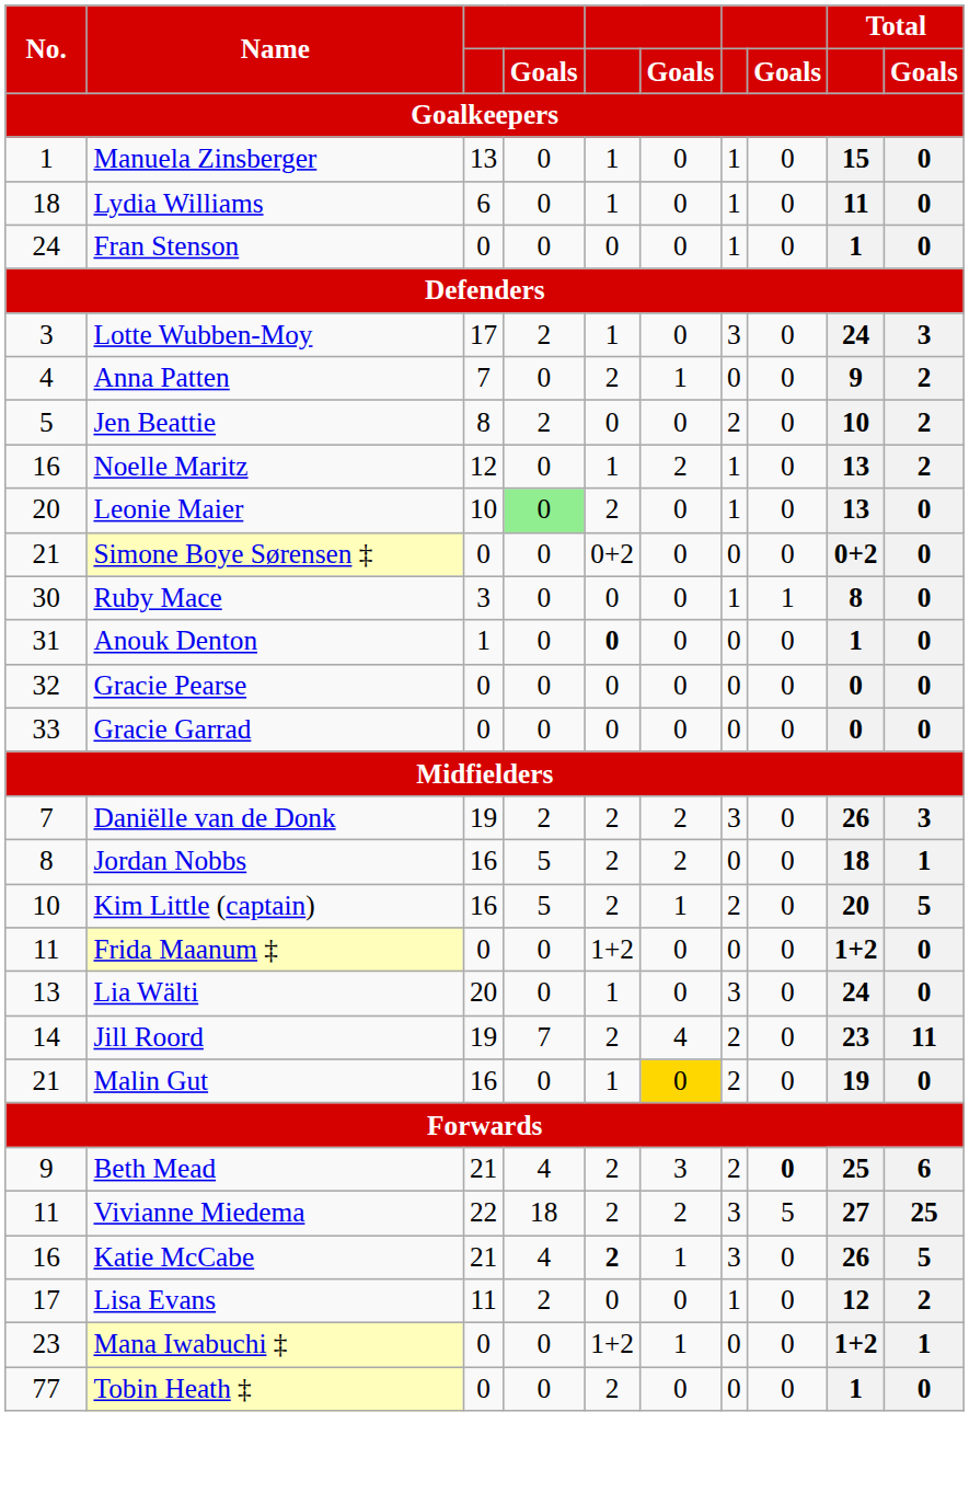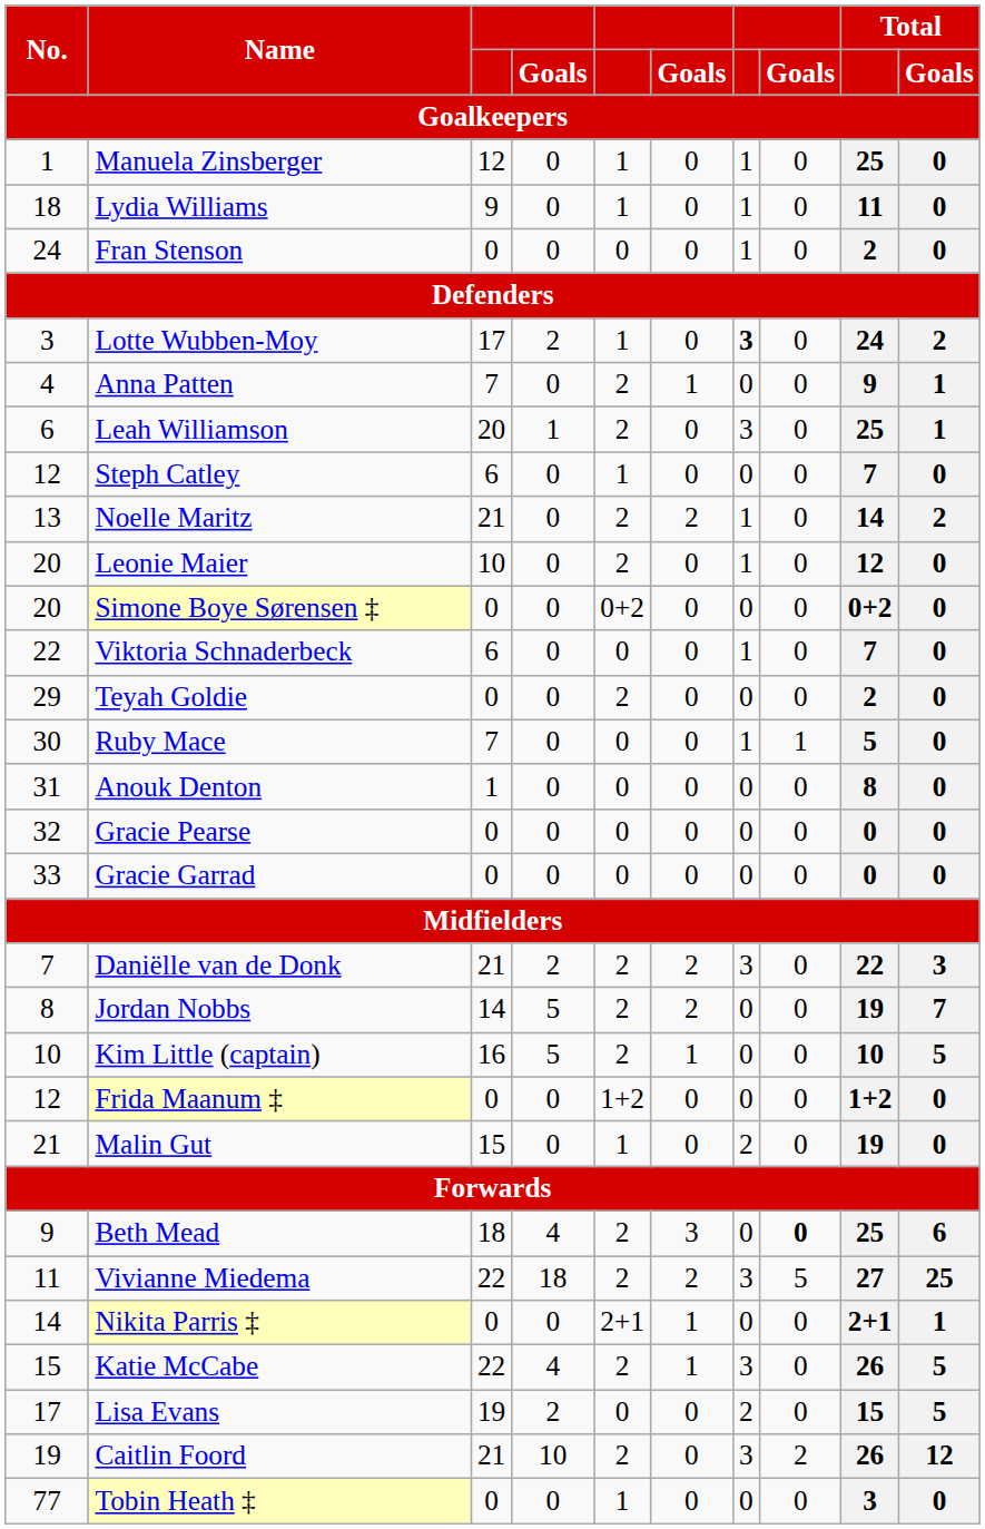Manuela Zinsberger | column 3: 13 -> 12
Manuela Zinsberger | Total: 15 -> 25
Lydia Williams | column 3: 6 -> 9
Fran Stenson | Total: 1 -> 2
Lotte Wubben-Moy | column 7: normal -> bold
Lotte Wubben-Moy | Total / Goals: 3 -> 2
Anna Patten | Total / Goals: 2 -> 1
- row: 5 | Jen Beattie | 8 | 2 | 0 | 0 | 2 | 0 | 10 | 2
+ row: 6 | Leah Williamson | 20 | 1 | 2 | 0 | 3 | 0 | 25 | 1
+ row: 12 | Steph Catley | 6 | 0 | 1 | 0 | 0 | 0 | 7 | 0
Noelle Maritz | No.: 16 -> 13
Noelle Maritz | column 3: 12 -> 21
Noelle Maritz | column 5: 1 -> 2
Noelle Maritz | Total: 13 -> 14
Leonie Maier | column 4: lightgreen background -> no background
Leonie Maier | Total: 13 -> 12
Simone Boye Sørensen ‡ | No.: 21 -> 20
+ row: 22 | Viktoria Schnaderbeck | 6 | 0 | 0 | 0 | 1 | 0 | 7 | 0
+ row: 29 | Teyah Goldie | 0 | 0 | 2 | 0 | 0 | 0 | 2 | 0
Ruby Mace | column 3: 3 -> 7
Ruby Mace | Total: 8 -> 5
Anouk Denton | column 5: bold -> normal
Anouk Denton | Total: 1 -> 8
Daniëlle van de Donk | column 3: 19 -> 21
Daniëlle van de Donk | Total: 26 -> 22
Jordan Nobbs | column 3: 16 -> 14
Jordan Nobbs | Total: 18 -> 19
Jordan Nobbs | Total / Goals: 1 -> 7
Kim Little (captain) | column 7: 2 -> 0
Kim Little (captain) | Total: 20 -> 10
Frida Maanum ‡ | No.: 11 -> 12
- row: 13 | Lia Wälti | 20 | 0 | 1 | 0 | 3 | 0 | 24 | 0
- row: 14 | Jill Roord | 19 | 7 | 2 | 4 | 2 | 0 | 23 | 11
Malin Gut | column 3: 16 -> 15
Malin Gut | column 6: gold background -> no background
Beth Mead | column 3: 21 -> 18
Beth Mead | column 7: 2 -> 0
+ row: 14 | Nikita Parris ‡ | 0 | 0 | 2+1 | 1 | 0 | 0 | 2+1 | 1
Katie McCabe | No.: 16 -> 15
Katie McCabe | column 3: 21 -> 22
Katie McCabe | column 5: bold -> normal
Lisa Evans | column 3: 11 -> 19
Lisa Evans | column 7: 1 -> 2
Lisa Evans | Total: 12 -> 15
Lisa Evans | Total / Goals: 2 -> 5
+ row: 19 | Caitlin Foord | 21 | 10 | 2 | 0 | 3 | 2 | 26 | 12
- row: 23 | Mana Iwabuchi ‡ | 0 | 0 | 1+2 | 1 | 0 | 0 | 1+2 | 1
Tobin Heath ‡ | column 5: 2 -> 1
Tobin Heath ‡ | Total: 1 -> 3
